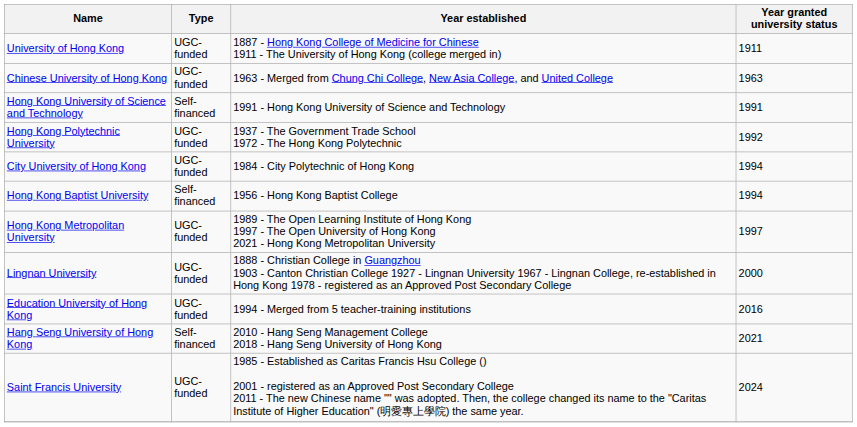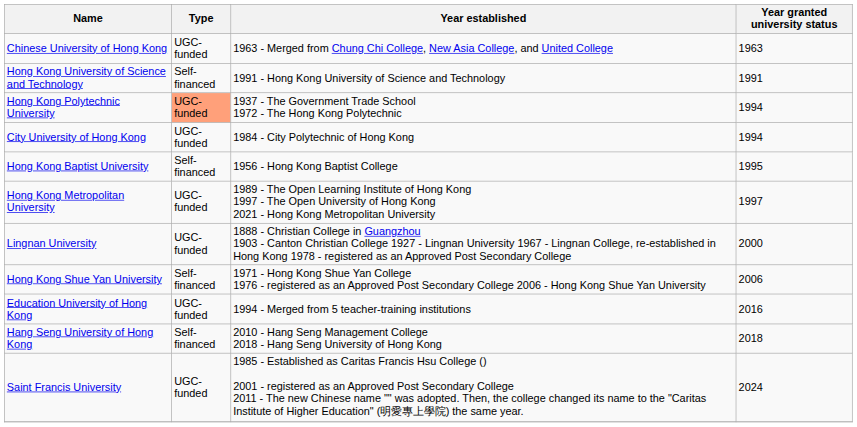- row: University of Hong Kong | UGC-funded | 1887 - Hong Kong College of Medicine for Chinese 1911 - The University of Hong Kong (college merged in) | 1911
Hong Kong Polytechnic University | Type: no background -> lightsalmon background
Hong Kong Polytechnic University | Year granted university status: 1992 -> 1994
Hong Kong Baptist University | Year granted university status: 1994 -> 1995
+ row: Hong Kong Shue Yan University | Self-financed | 1971 - Hong Kong Shue Yan College 1976 - registered as an Approved Post Secondary College 2006 - Hong Kong Shue Yan University | 2006
Hang Seng University of Hong Kong | Year granted university status: 2021 -> 2018
